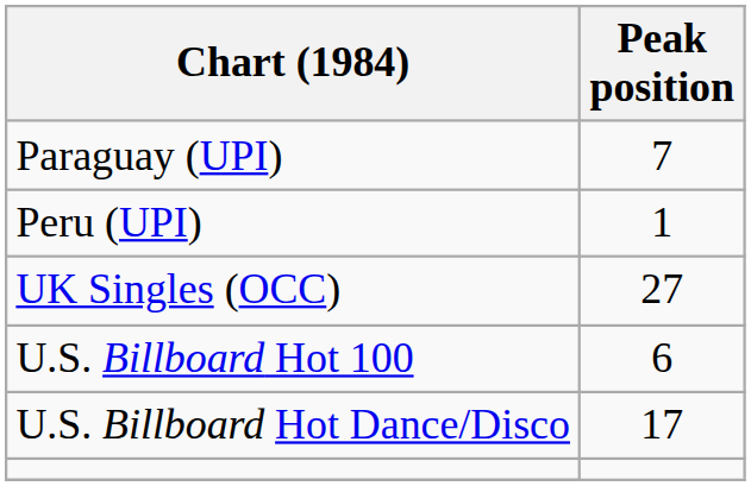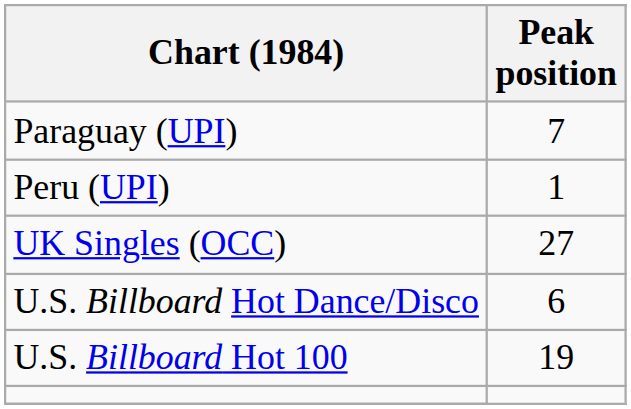row 5 | Chart (1984): U.S. Billboard Hot 100 -> U.S. Billboard Hot Dance/Disco
row 6 | Chart (1984): U.S. Billboard Hot Dance/Disco -> U.S. Billboard Hot 100
row 6 | Peak position: 17 -> 19
